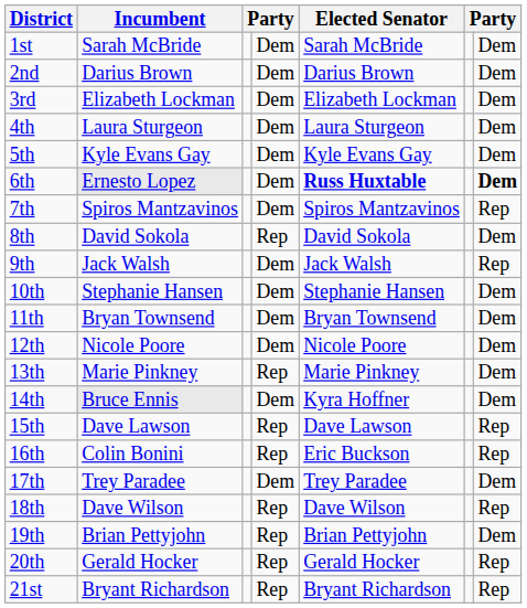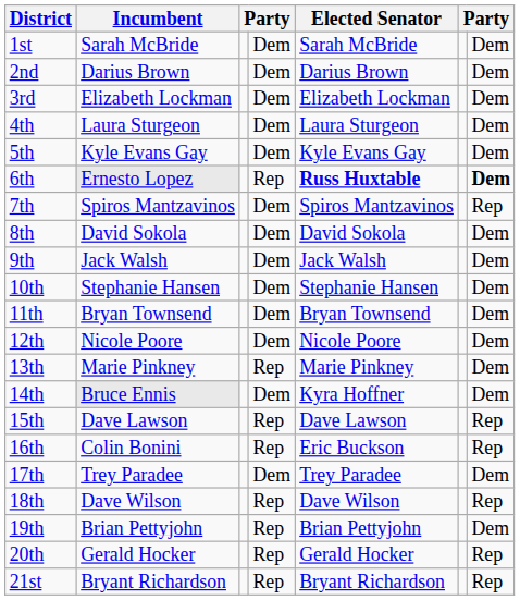6th | column 4: Dem -> Rep
8th | column 4: Rep -> Dem
9th | column 7: Rep -> Dem
